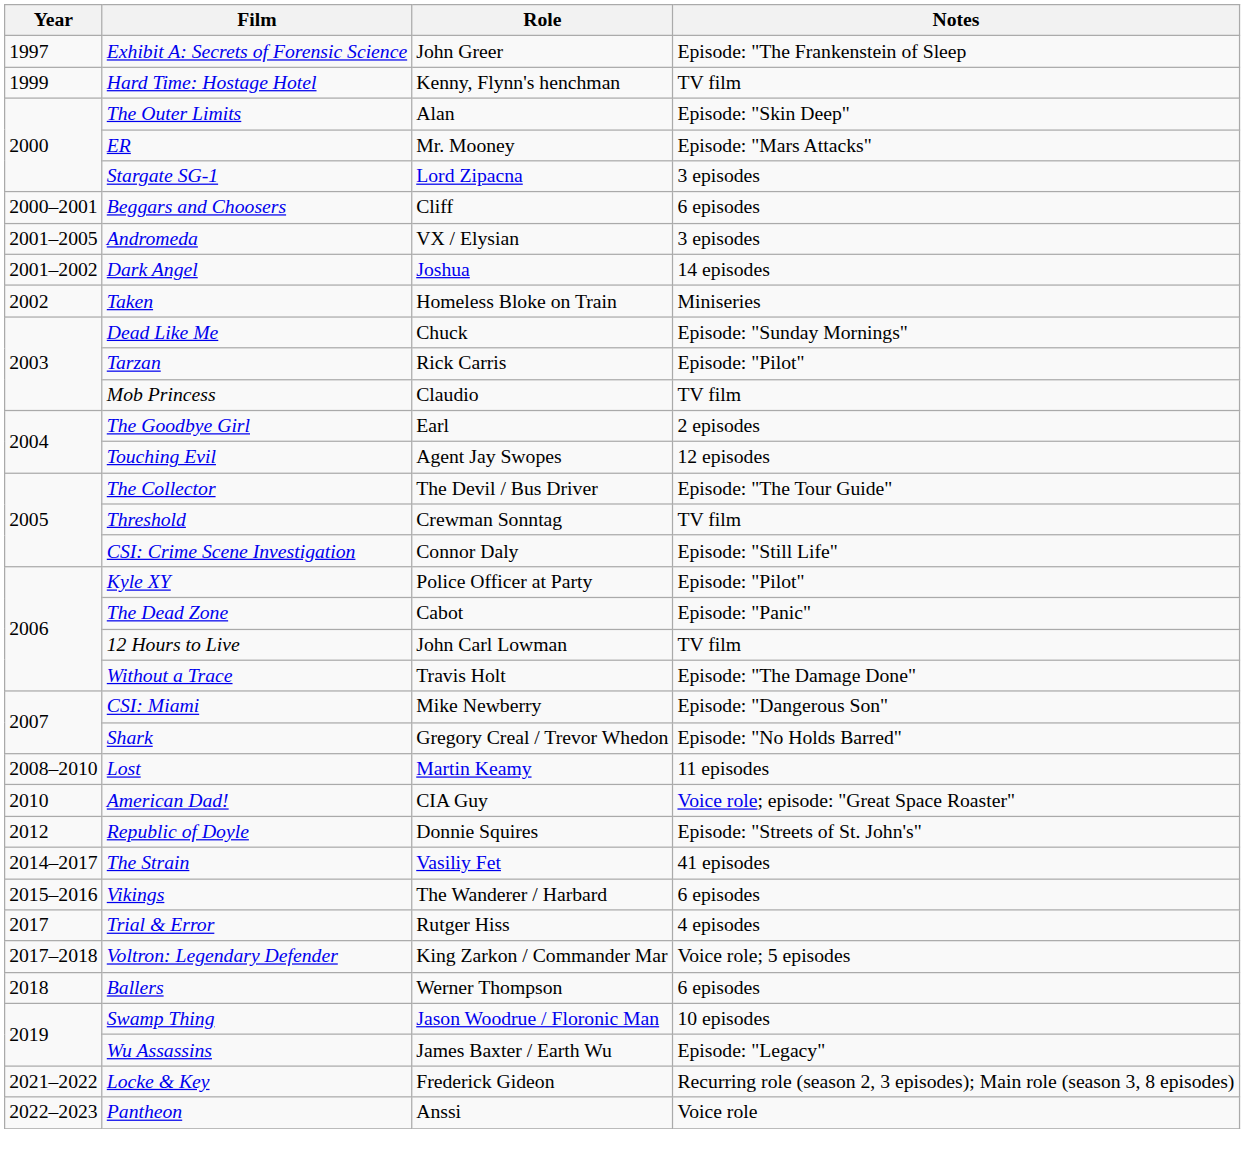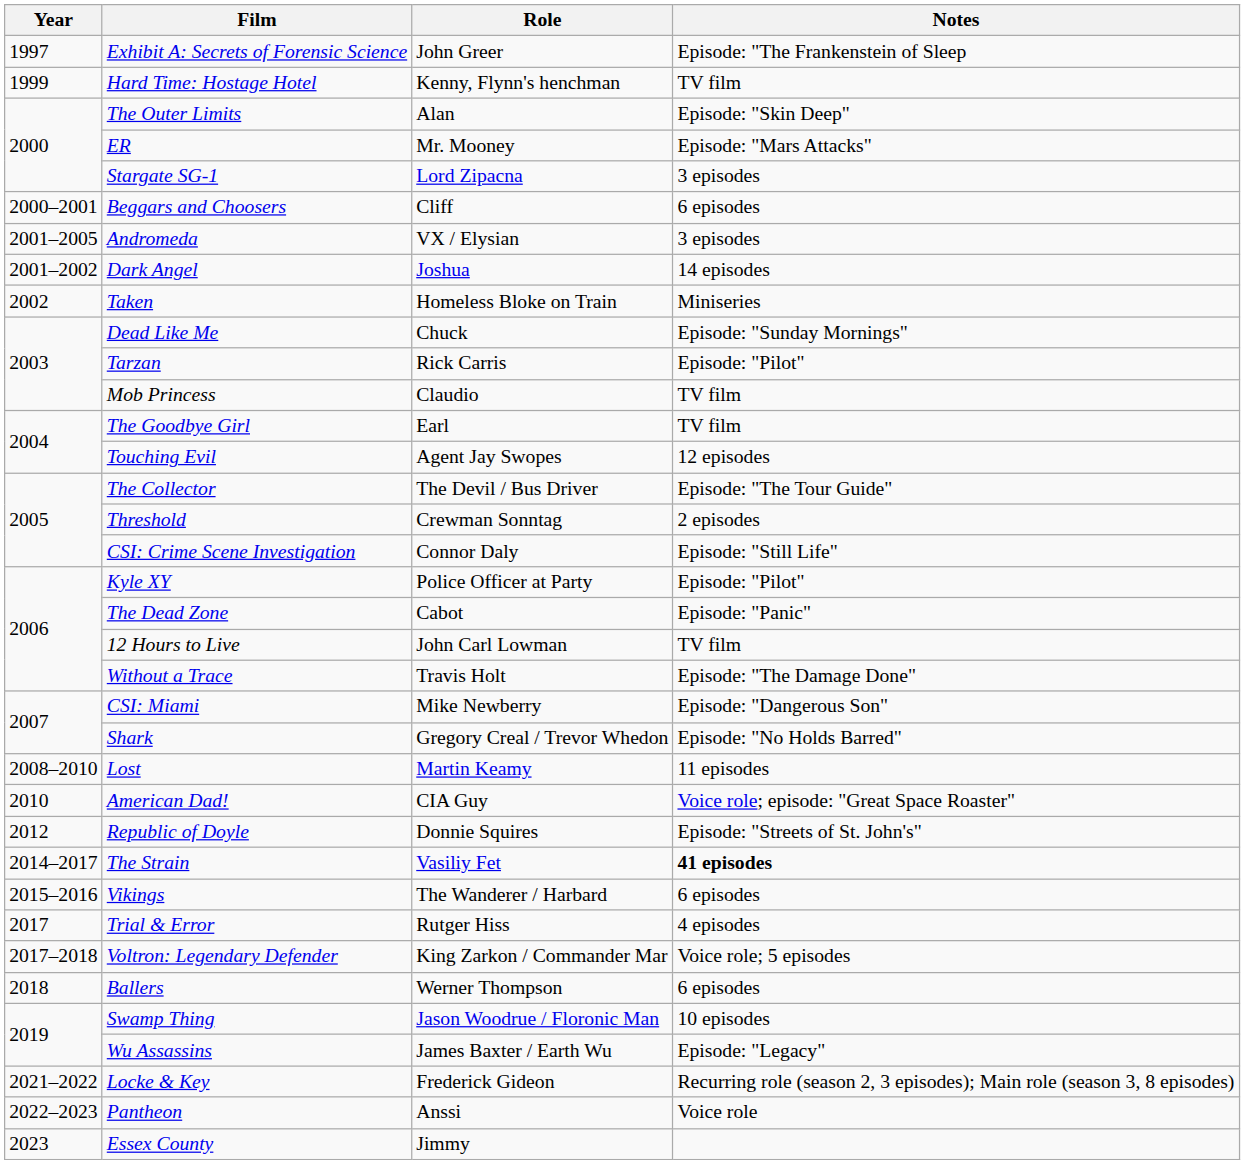The Goodbye Girl | Notes: 2 episodes -> TV film
Threshold | Notes: TV film -> 2 episodes
The Strain | Notes: normal -> bold
+ row: 2023 | Essex County | Jimmy
